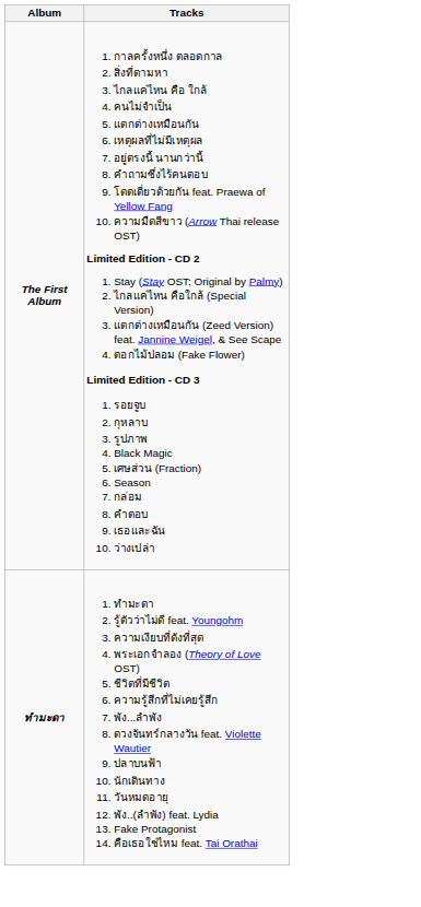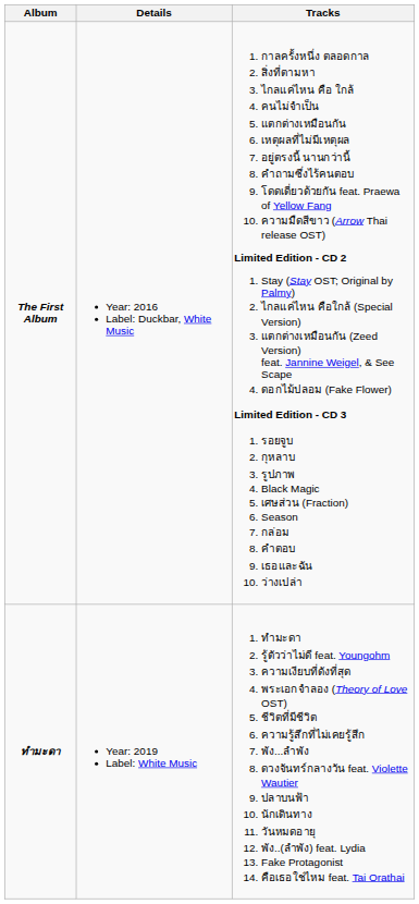+ column: Details | Year: 2016 Label: Duckbar, White Music | Year: 2019 Label: White Music
